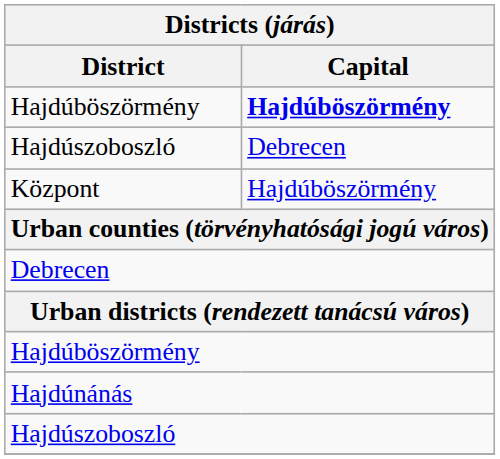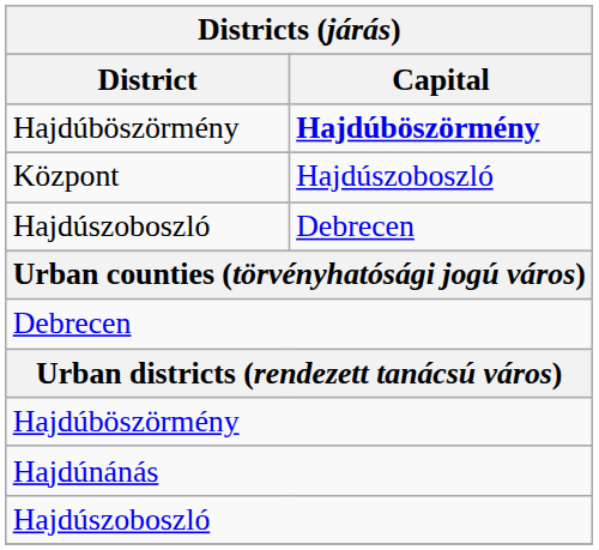row 4 | District: Hajdúszoboszló -> Központ
row 4 | Capital: Debrecen -> Hajdúszoboszló
row 5 | District: Központ -> Hajdúszoboszló
row 5 | Capital: Hajdúböszörmény -> Debrecen
